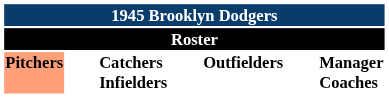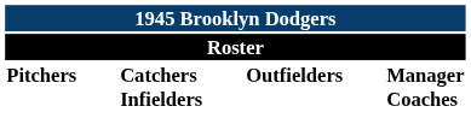Pitchers | column 1: lightsalmon background -> no background
